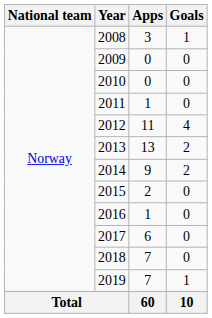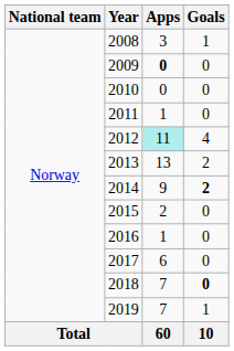2009 | Apps: normal -> bold
2012 | Apps: no background -> paleturquoise background
2014 | Goals: normal -> bold
2018 | Goals: normal -> bold
